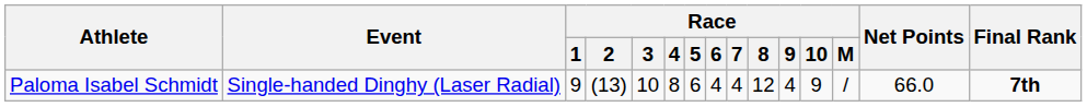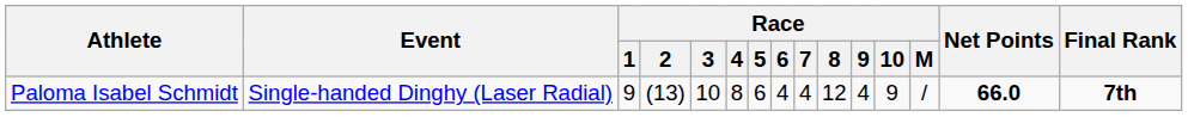Paloma Isabel Schmidt | Net Points: normal -> bold
